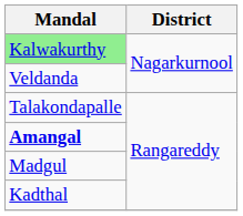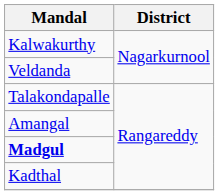Kalwakurthy | Mandal: lightgreen background -> no background
Amangal | Mandal: bold -> normal
Madgul | Mandal: normal -> bold
